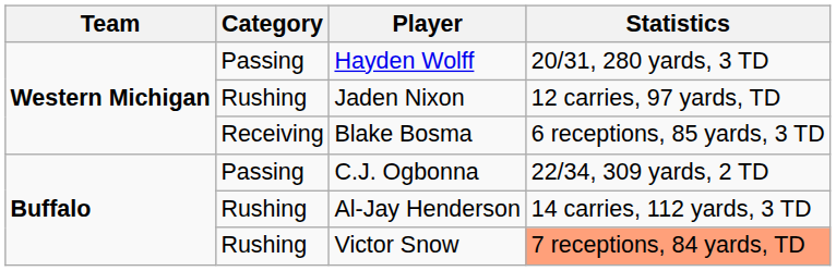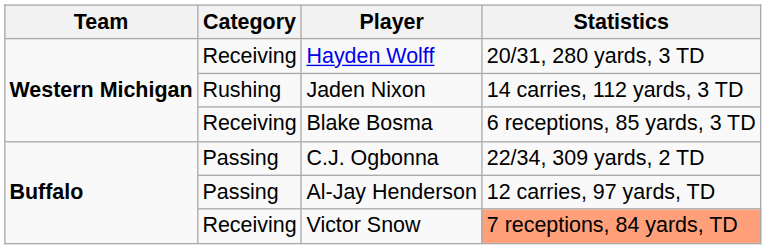Hayden Wolff | Category: Passing -> Receiving
Jaden Nixon | Statistics: 12 carries, 97 yards, TD -> 14 carries, 112 yards, 3 TD
Al-Jay Henderson | Category: Rushing -> Passing
Al-Jay Henderson | Statistics: 14 carries, 112 yards, 3 TD -> 12 carries, 97 yards, TD
Victor Snow | Category: Rushing -> Receiving
